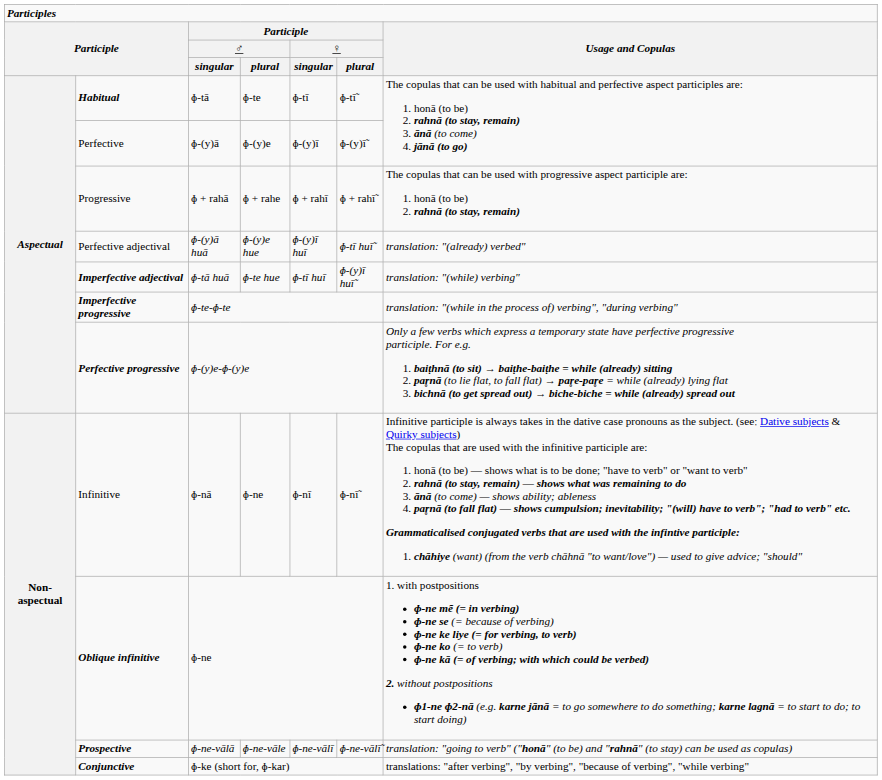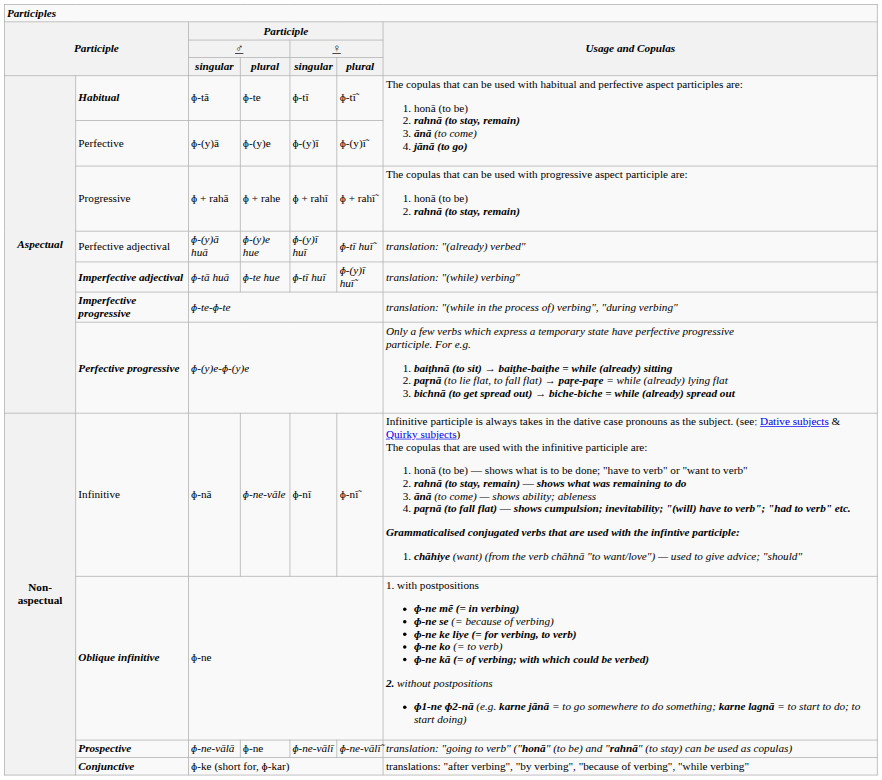Infinitive | Participle / ♂ / plural: ɸ-ne -> ɸ-ne-vāle
Prospective | Participle / ♂ / plural: ɸ-ne-vāle -> ɸ-ne
